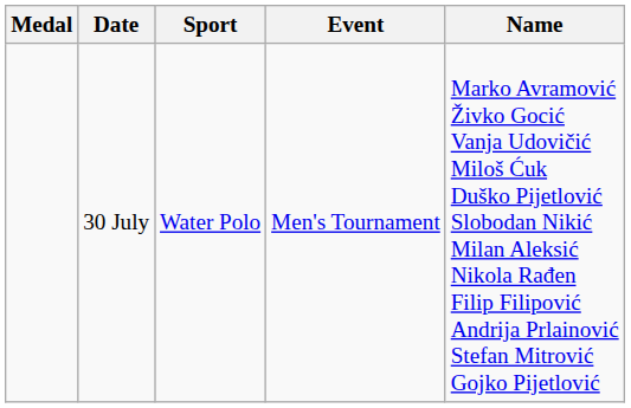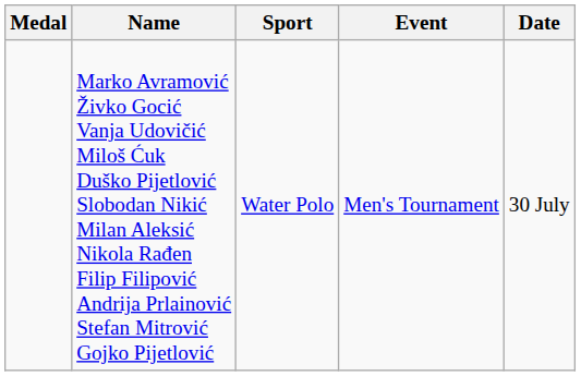columns swapped: Name <-> Date
